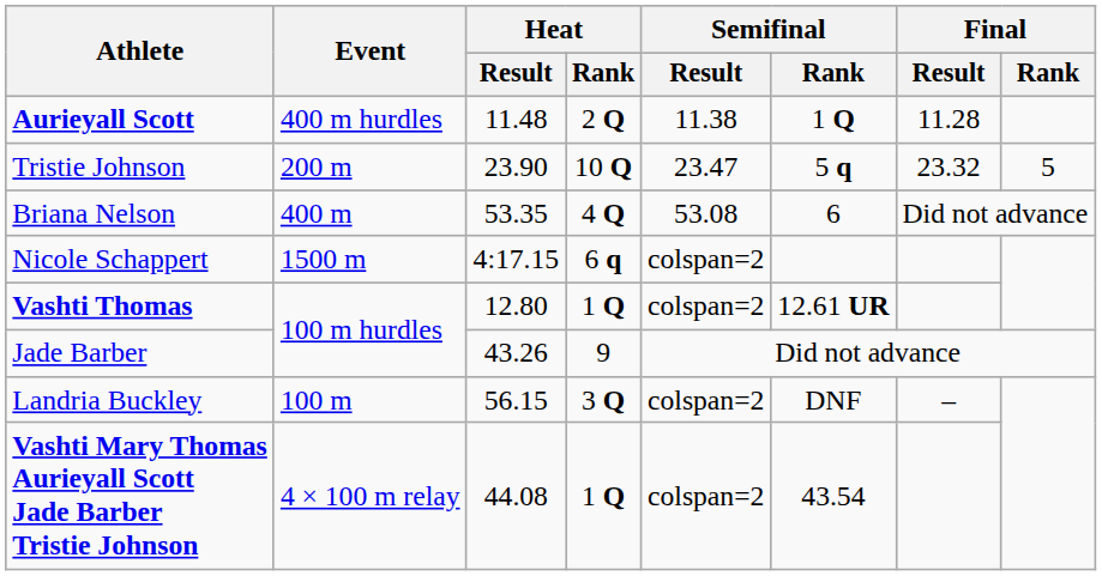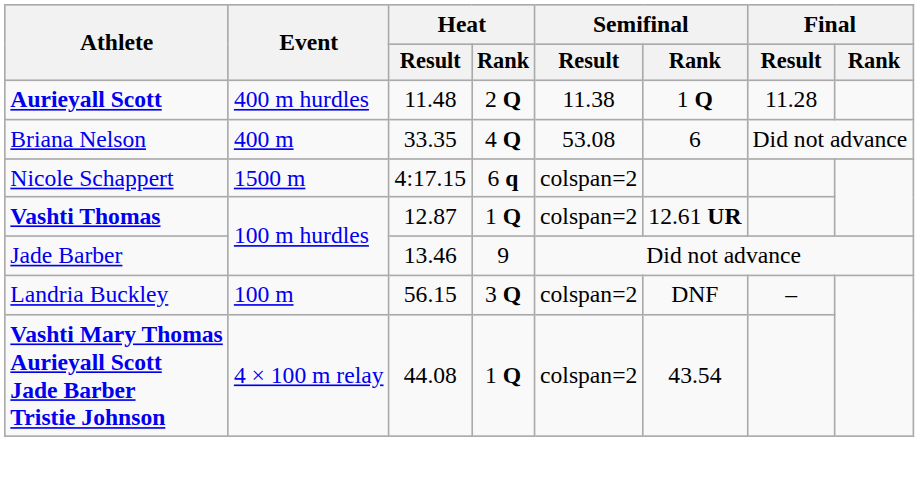- row: Tristie Johnson | 200 m | 23.90 | 10 Q | 23.47 | 5 q | 23.32 | 5
Briana Nelson | Heat / Result: 53.35 -> 33.35
Vashti Thomas | Heat / Result: 12.80 -> 12.87
Jade Barber | Heat / Result: 43.26 -> 13.46
